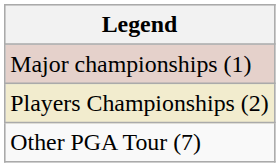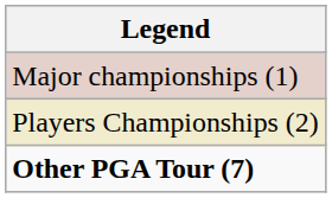row 4 | column 1: normal -> bold
